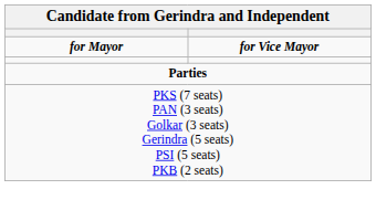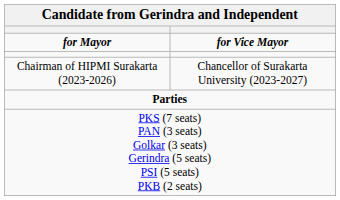+ row: Chairman of HIPMI Surakarta (2023-2026) | Chancellor of Surakarta University (2023-2027)
